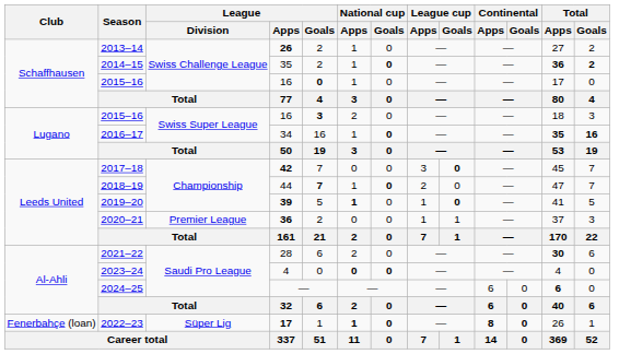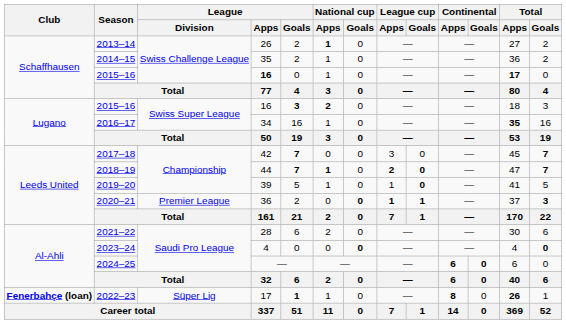2013–14 | League / Apps: bold -> normal
2013–14 | National cup / Apps: normal -> bold
2014–15 | National cup / Goals: bold -> normal
2014–15 | Total / Apps: bold -> normal
2014–15 | Total / Goals: bold -> normal
2015–16 / Swiss Challenge League | League / Apps: normal -> bold
2015–16 / Swiss Challenge League | League / Goals: bold -> normal
2015–16 / Swiss Challenge League | Total / Apps: normal -> bold
2015–16 / Swiss Super League | National cup / Apps: normal -> bold
2016–17 | National cup / Goals: bold -> normal
2016–17 | Total / Goals: bold -> normal
2017–18 | League / Apps: bold -> normal
2017–18 | League / Goals: normal -> bold
2017–18 | League cup / Goals: bold -> normal
2017–18 | Total / Goals: normal -> bold
2018–19 | National cup / Apps: normal -> bold
2018–19 | National cup / Goals: bold -> normal
2018–19 | League cup / Apps: normal -> bold
2018–19 | League cup / Goals: normal -> bold
2018–19 | Total / Goals: normal -> bold
2019–20 | League / Apps: bold -> normal
2019–20 | National cup / Apps: bold -> normal
2020–21 | League / Apps: bold -> normal
2020–21 | National cup / Goals: normal -> bold
2020–21 | League cup / Apps: normal -> bold
2020–21 | League cup / Goals: normal -> bold
2020–21 | Total / Goals: normal -> bold
2021–22 | Total / Apps: bold -> normal
2023–24 | National cup / Apps: bold -> normal
2023–24 | Total / Goals: normal -> bold
2024–25 | Continental / Apps: normal -> bold
2024–25 | Continental / Goals: normal -> bold
2024–25 | Total / Apps: bold -> normal
2022–23 | Club: normal -> bold
2022–23 | League / Apps: bold -> normal
2022–23 | League / Goals: normal -> bold
2022–23 | National cup / Apps: bold -> normal
2022–23 | National cup / Goals: bold -> normal
2022–23 | Continental / Goals: bold -> normal
2022–23 | Total / Apps: normal -> bold
